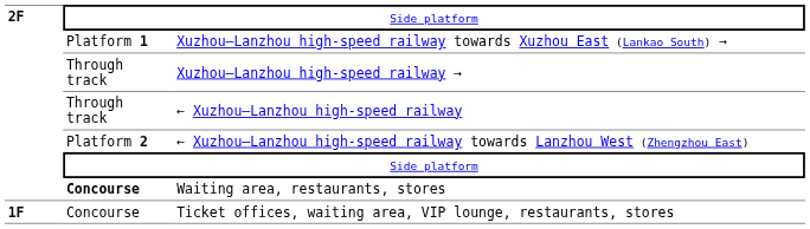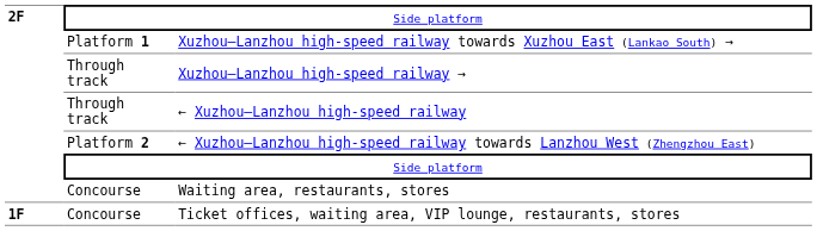Waiting area, restaurants, stores | column 2: bold -> normal
